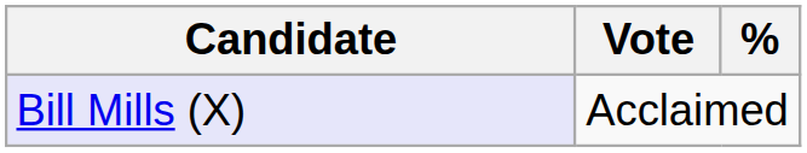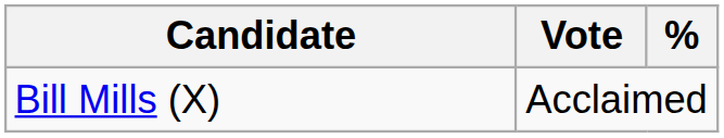Bill Mills (X) | Candidate: lavender background -> no background
